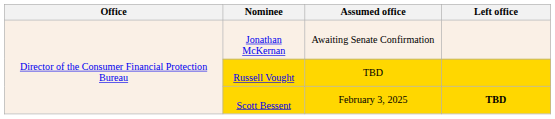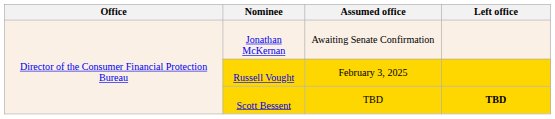Russell Vought | Assumed office: TBD -> February 3, 2025
Scott Bessent | Assumed office: February 3, 2025 -> TBD
